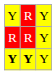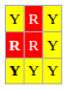row 2 | column 1: normal -> bold
row 3 | column 2: bold -> normal
